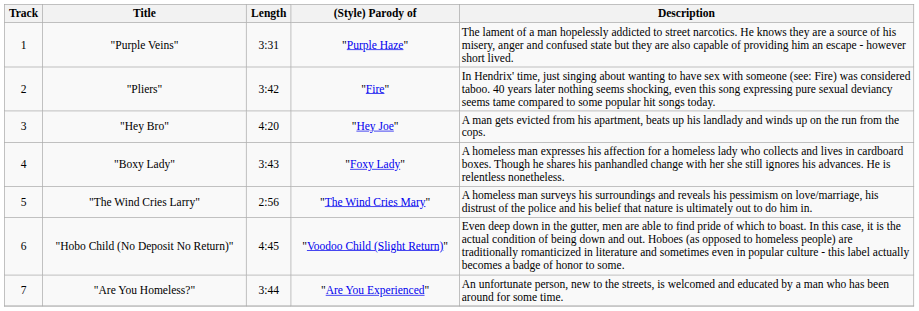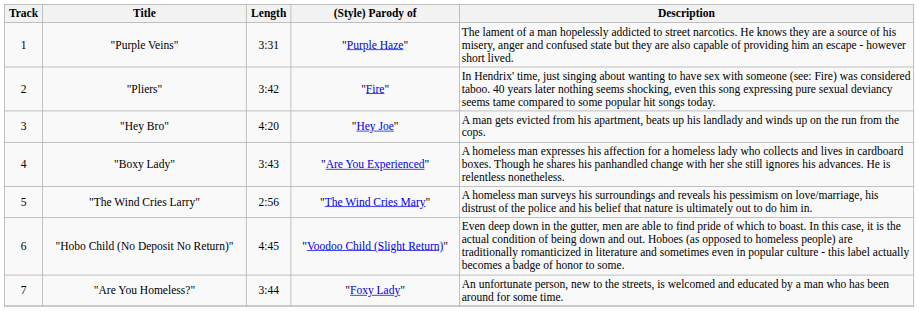"Boxy Lady" | (Style) Parody of: "Foxy Lady" -> "Are You Experienced"
"Are You Homeless?" | (Style) Parody of: "Are You Experienced" -> "Foxy Lady"
